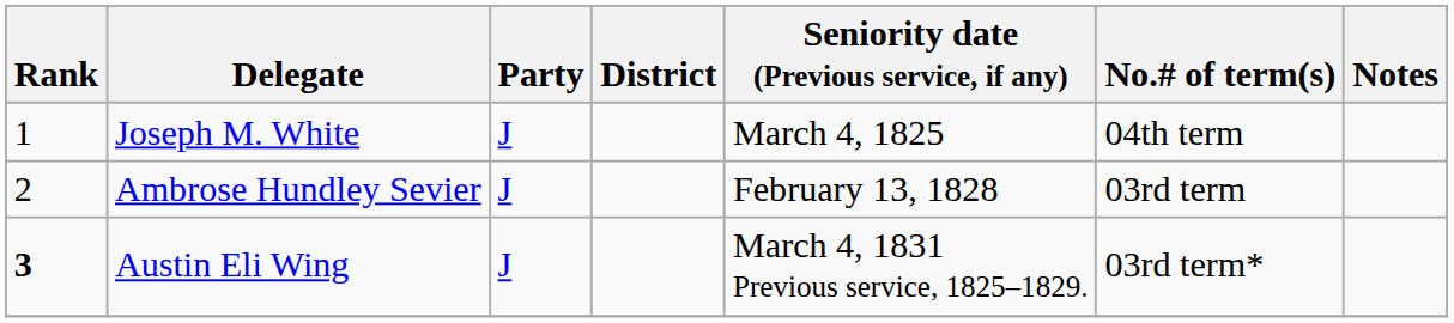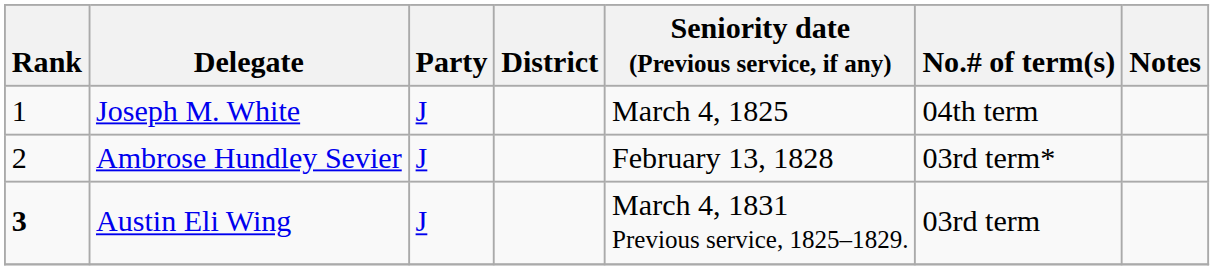Ambrose Hundley Sevier | No.# of term(s): 03rd term -> 03rd term*
Austin Eli Wing | No.# of term(s): 03rd term* -> 03rd term
